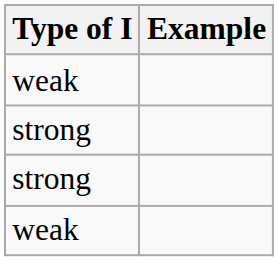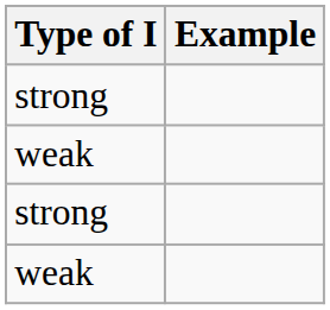row 2 | Type of I: weak -> strong
row 3 | Type of I: strong -> weak
